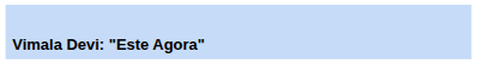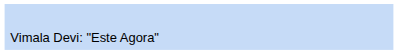row 1 | column 1: bold -> normal
